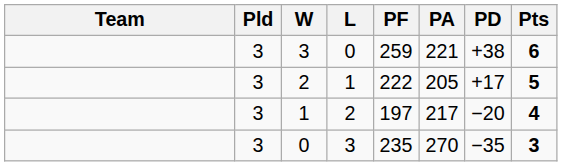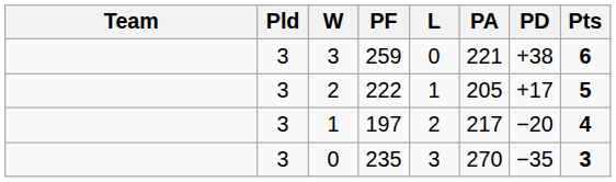columns swapped: L <-> PF
